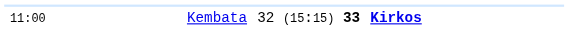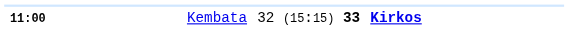Kembata | column 1: normal -> bold
